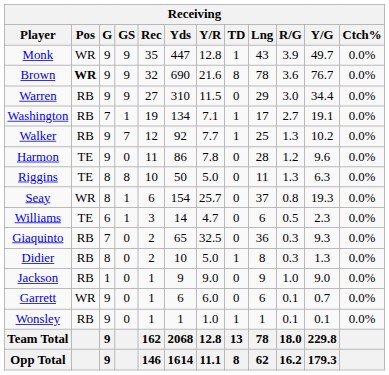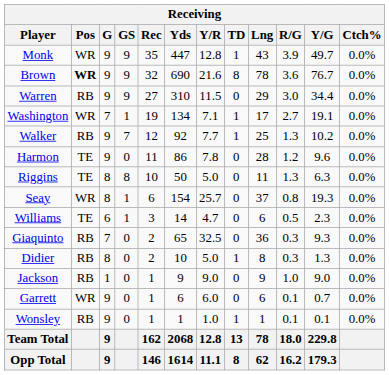Washington | Pos: RB -> WR
